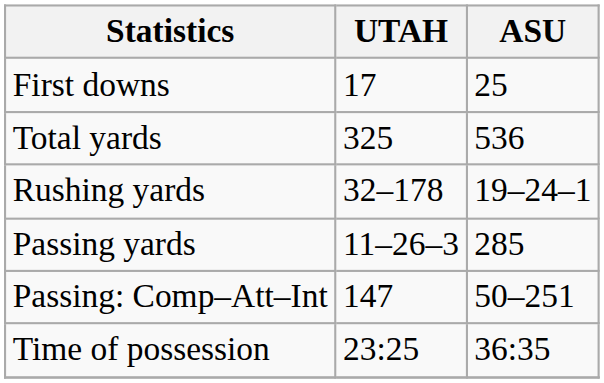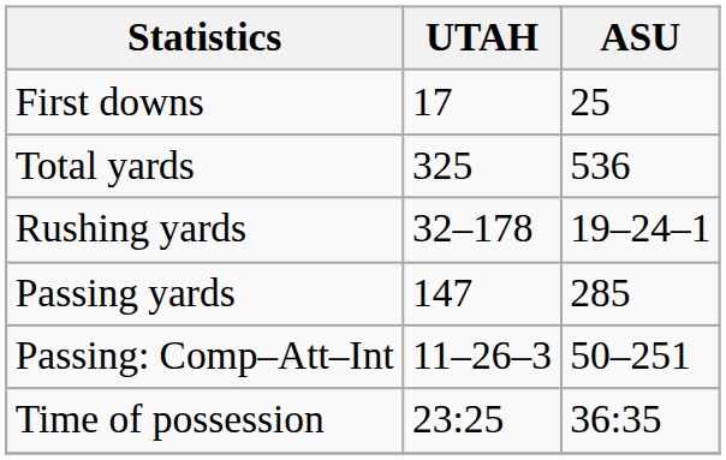Passing yards | UTAH: 11–26–3 -> 147
Passing: Comp–Att–Int | UTAH: 147 -> 11–26–3
